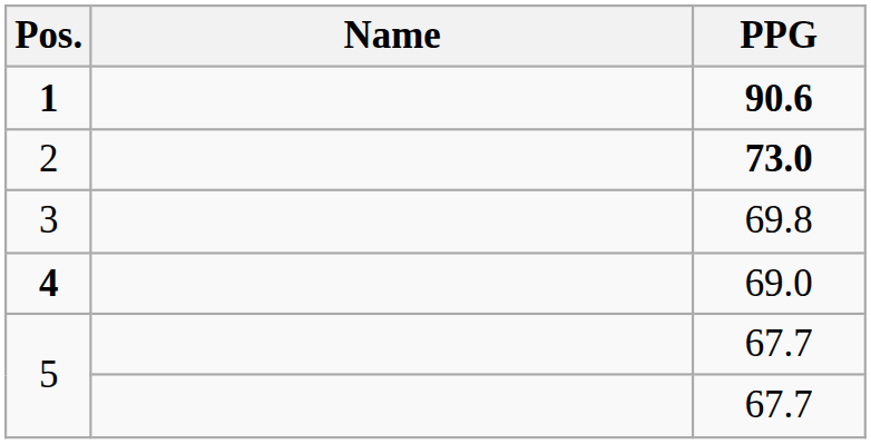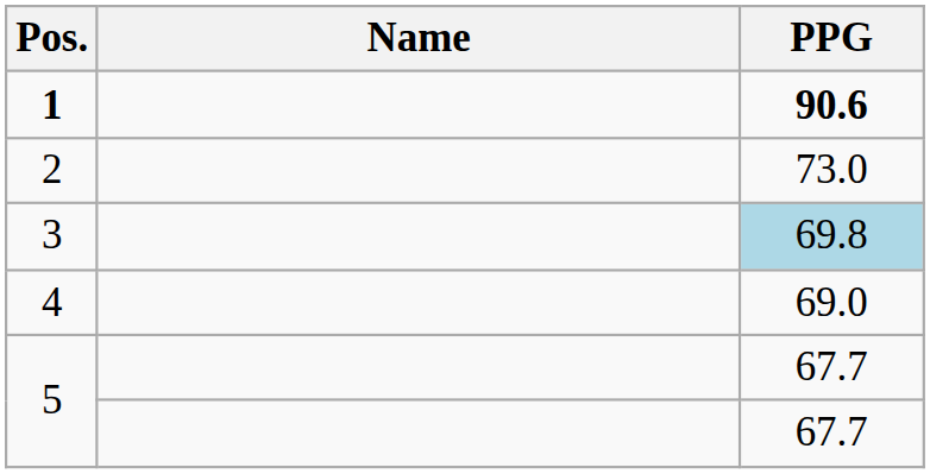2 | PPG: bold -> normal
3 | PPG: no background -> lightblue background
4 | Pos.: bold -> normal
